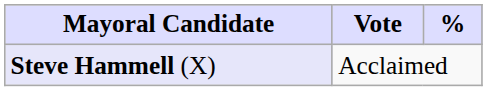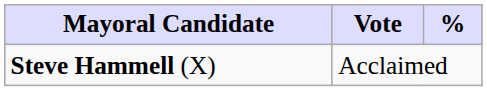Steve Hammell (X) | Mayoral Candidate: lavender background -> no background
